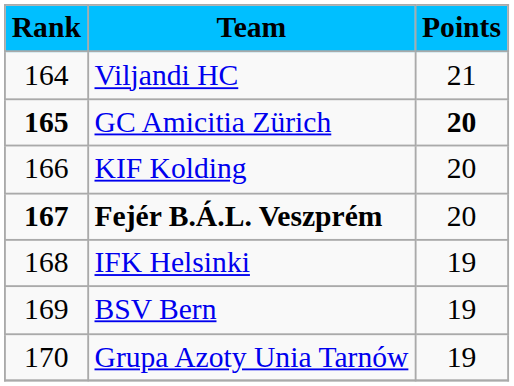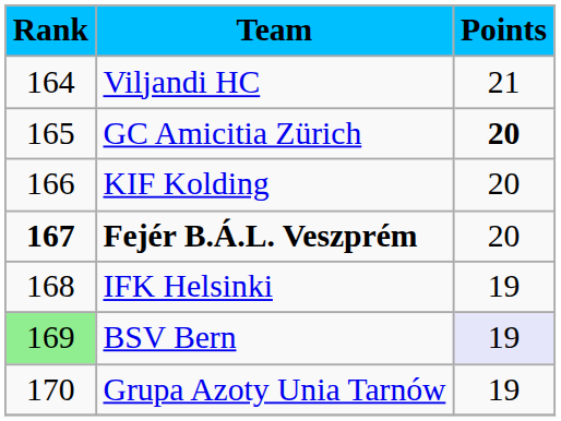GC Amicitia Zürich | Rank: bold -> normal
BSV Bern | Rank: no background -> lightgreen background
BSV Bern | Points: no background -> lavender background
